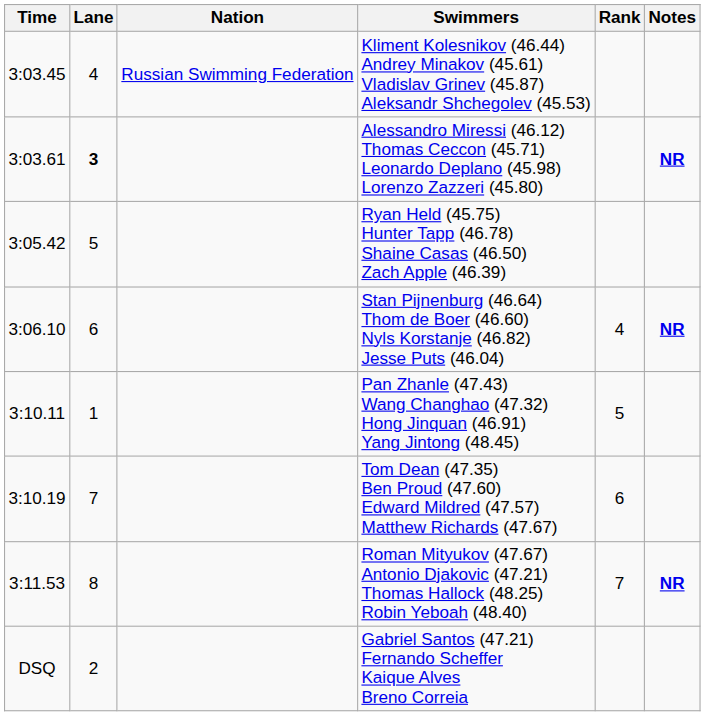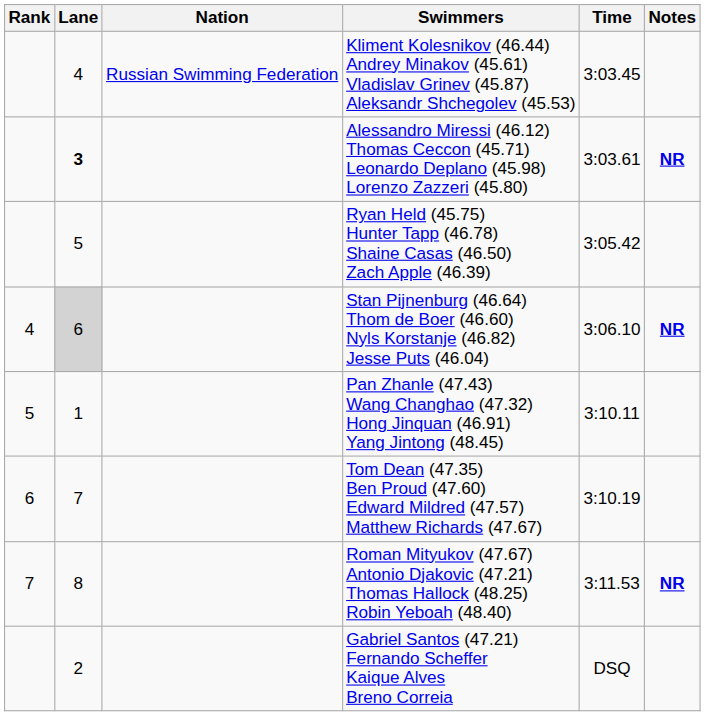columns swapped: Rank <-> Time
row 5 | Lane: no background -> lightgrey background
